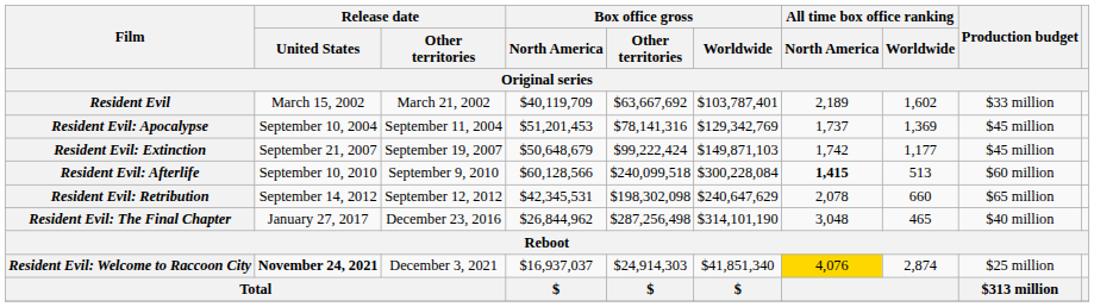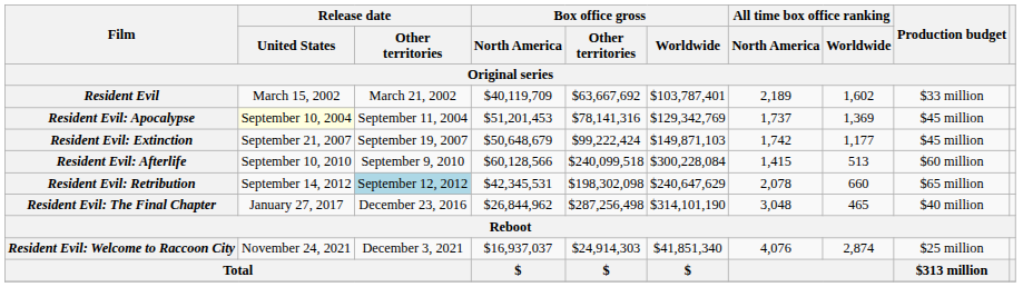Resident Evil: Apocalypse | Release date / United States: no background -> lightyellow background
Resident Evil: Afterlife | All time box office ranking / North America: bold -> normal
Resident Evil: Retribution | Release date / Other territories: no background -> lightblue background
Resident Evil: Welcome to Raccoon City | Release date / United States: bold -> normal
Resident Evil: Welcome to Raccoon City | All time box office ranking / North America: gold background -> no background
